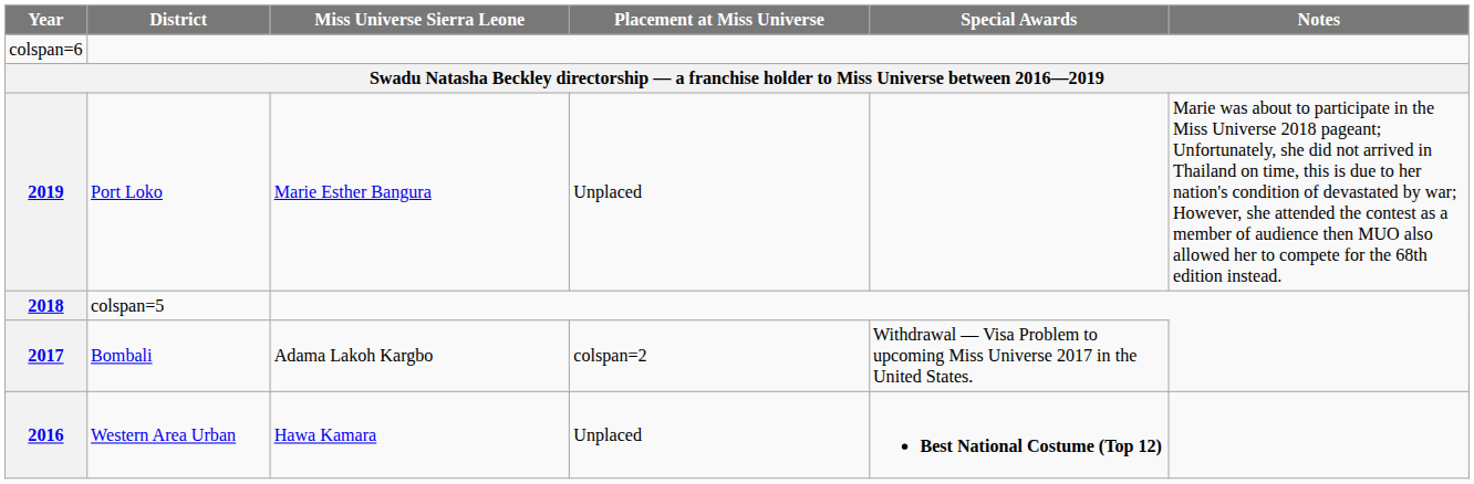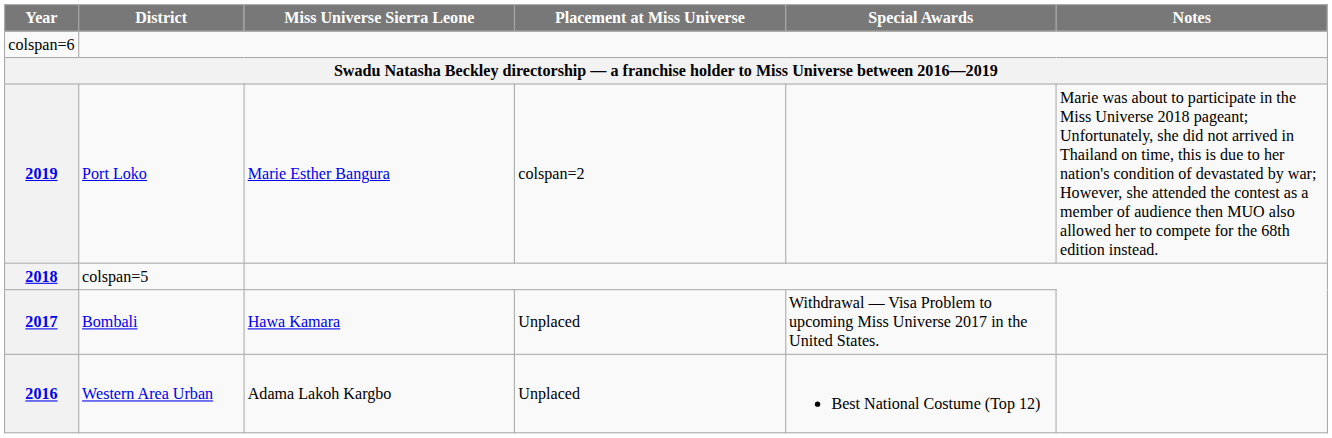Port Loko | Placement at Miss Universe: Unplaced -> colspan=2
Bombali | Miss Universe Sierra Leone: Adama Lakoh Kargbo -> Hawa Kamara
Bombali | Placement at Miss Universe: colspan=2 -> Unplaced
Western Area Urban | Miss Universe Sierra Leone: Hawa Kamara -> Adama Lakoh Kargbo
Western Area Urban | Special Awards: bold -> normal
